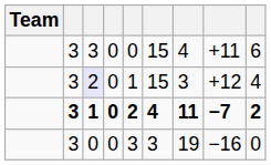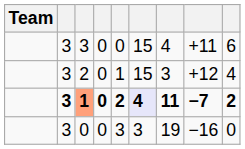row 3 | column 3: lavender background -> no background
row 4 | column 3: no background -> lightsalmon background
row 4 | column 6: no background -> lavender background
